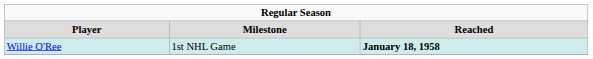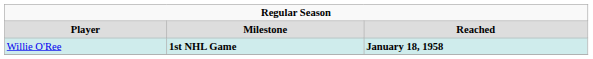Willie O'Ree | column 2: normal -> bold
